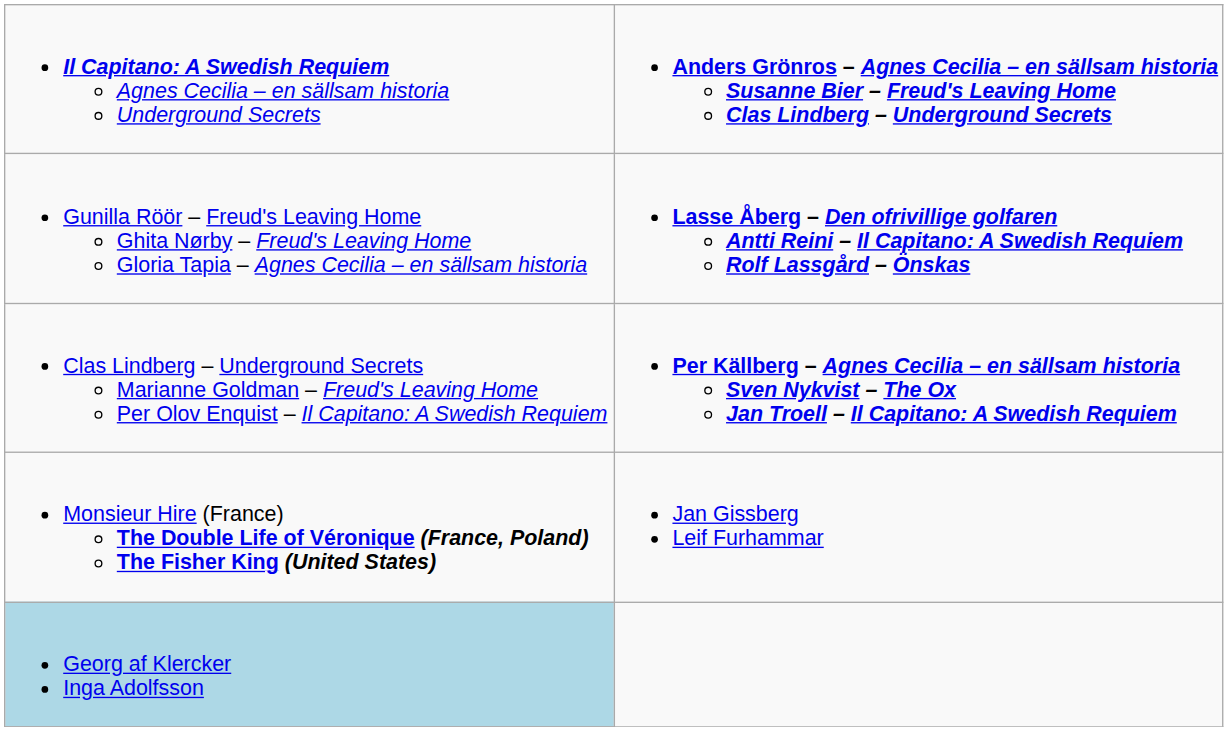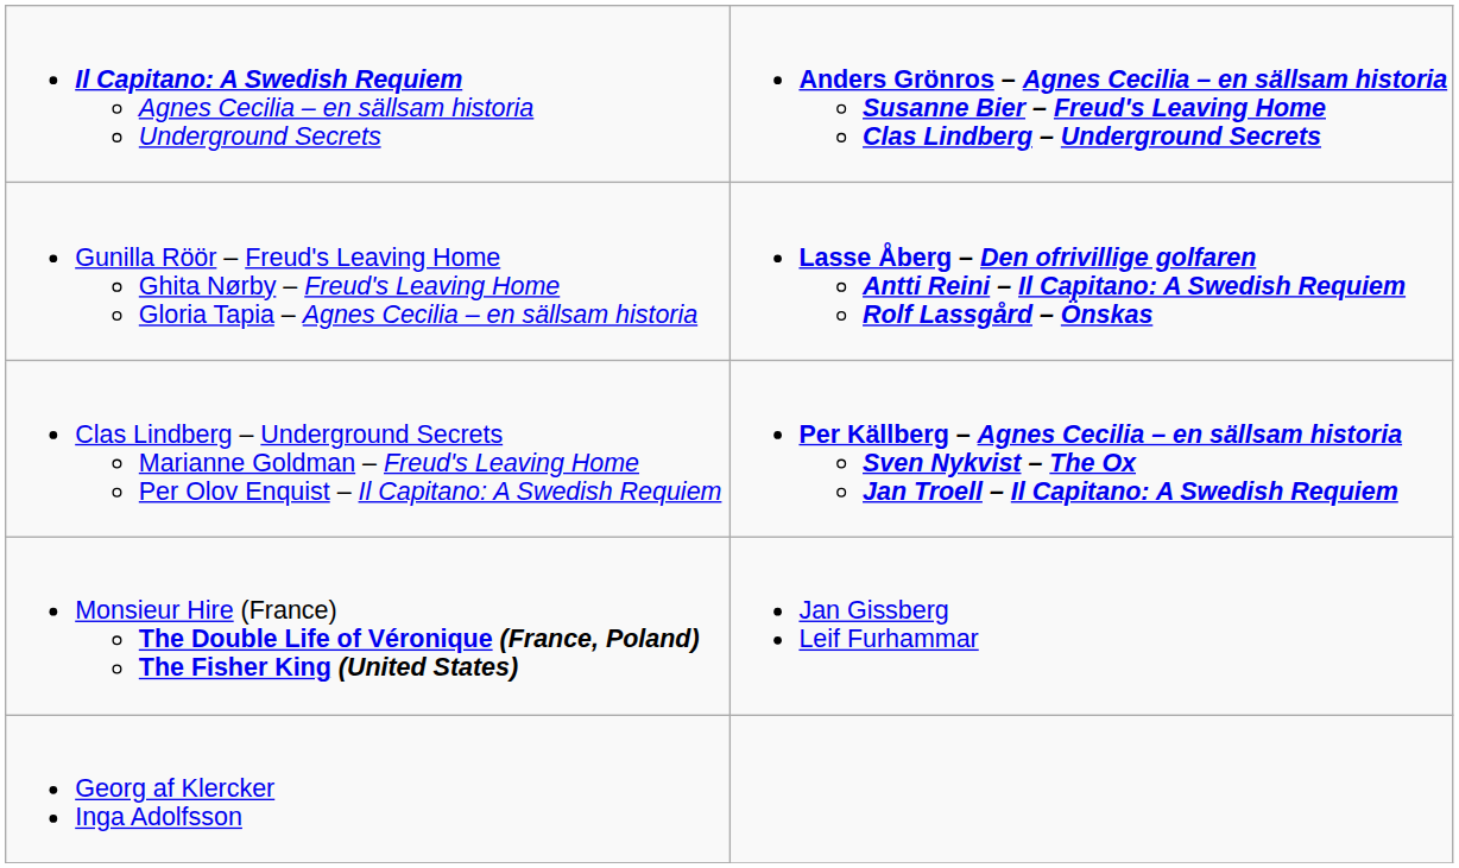Georg af Klercker Inga Adolfsson | column 1: lightblue background -> no background
